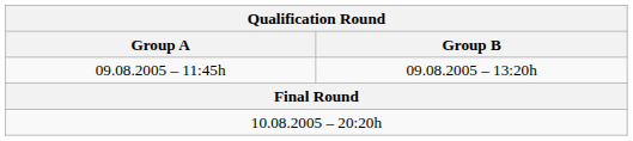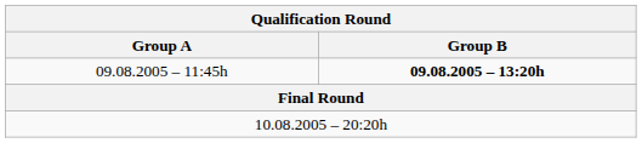09.08.2005 – 11:45h | Group B: normal -> bold
